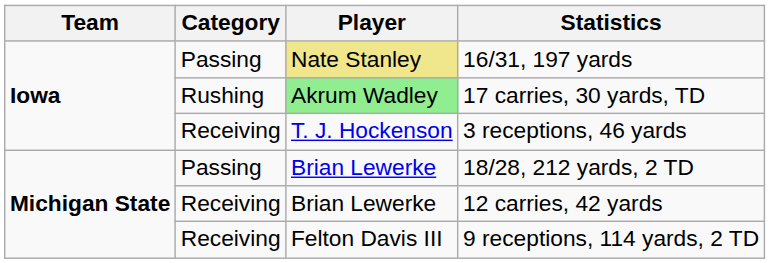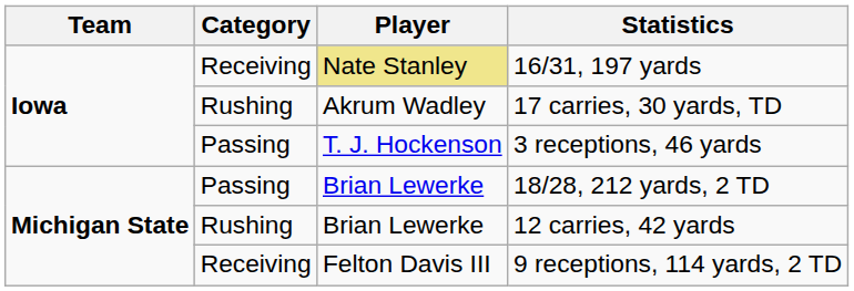16/31, 197 yards | Category: Passing -> Receiving
17 carries, 30 yards, TD | Player: lightgreen background -> no background
3 receptions, 46 yards | Category: Receiving -> Passing
12 carries, 42 yards | Category: Receiving -> Rushing
